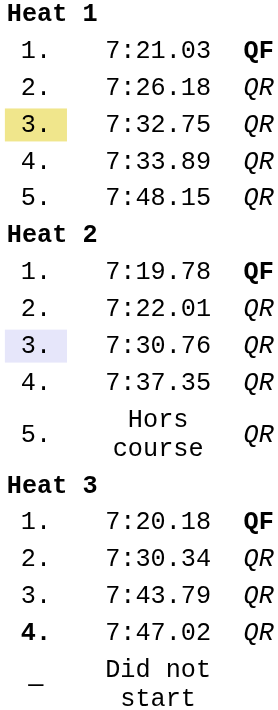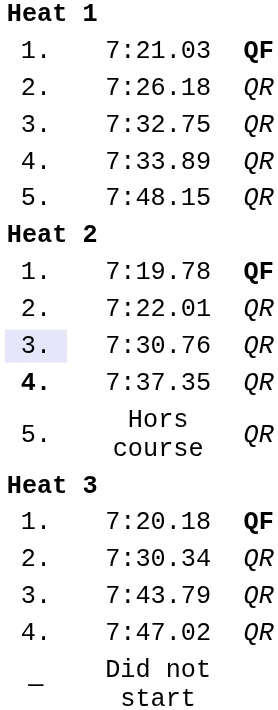7:32.75 | column 1: khaki background -> no background
7:37.35 | column 1: normal -> bold
7:47.02 | column 1: bold -> normal
